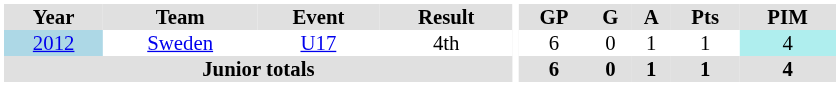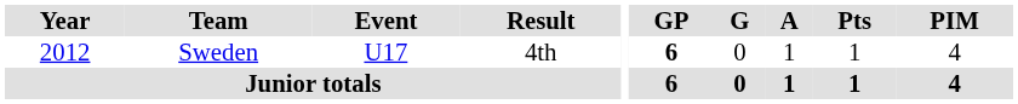Sweden | Year: lightblue background -> no background
Sweden | GP: normal -> bold
Sweden | PIM: paleturquoise background -> no background
